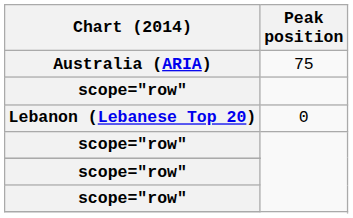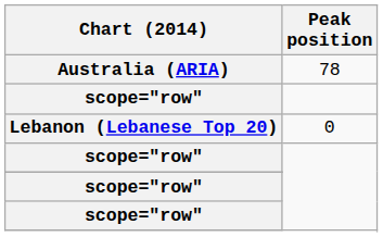Australia (ARIA) | Peak position: 75 -> 78
